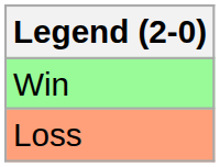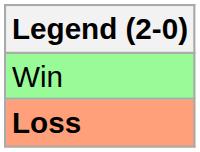row 3 | column 1: normal -> bold
